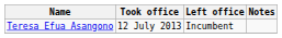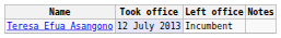Teresa Efua Asangono | Took office: no background -> lavender background
